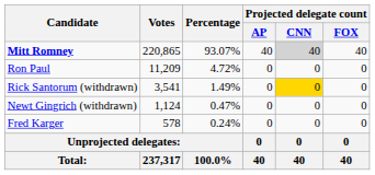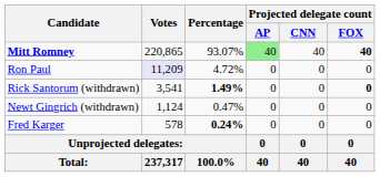Mitt Romney | Projected delegate count / AP: no background -> lightgreen background
Mitt Romney | Projected delegate count / CNN: lightgrey background -> no background
Mitt Romney | Projected delegate count / FOX: normal -> bold
Ron Paul | Votes: no background -> lavender background
Rick Santorum (withdrawn) | Percentage: normal -> bold
Rick Santorum (withdrawn) | Projected delegate count / CNN: gold background -> no background
Rick Santorum (withdrawn) | Projected delegate count / FOX: normal -> bold
Fred Karger | Percentage: normal -> bold
